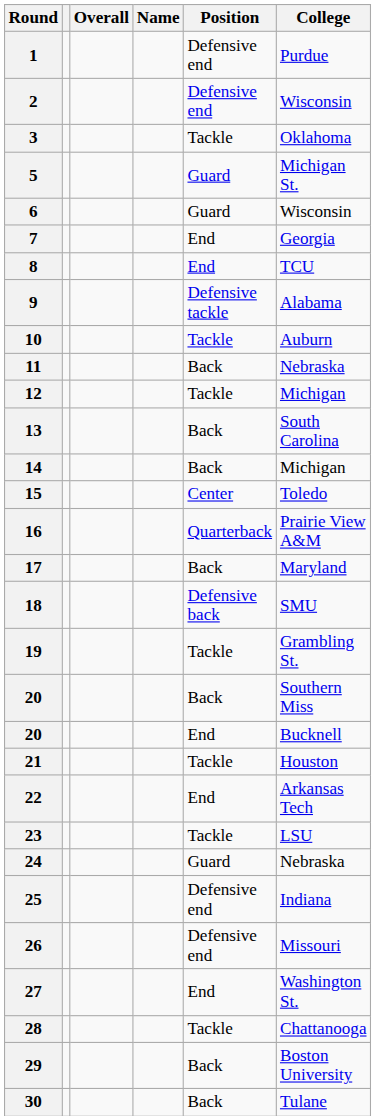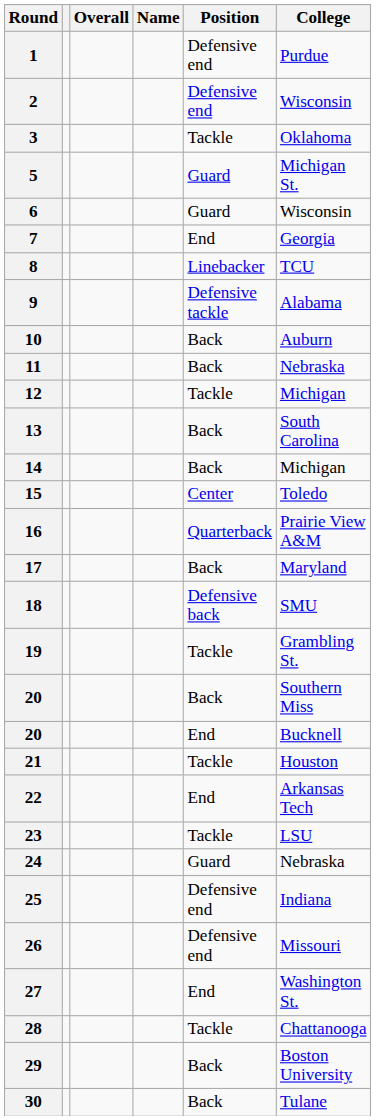8 | Position: End -> Linebacker
10 | Position: Tackle -> Back
